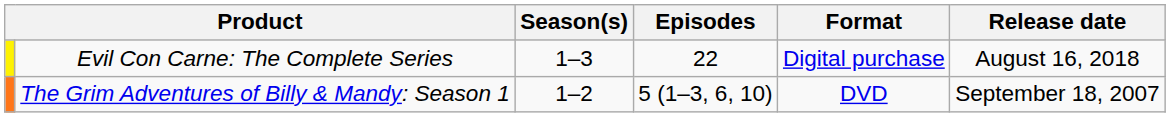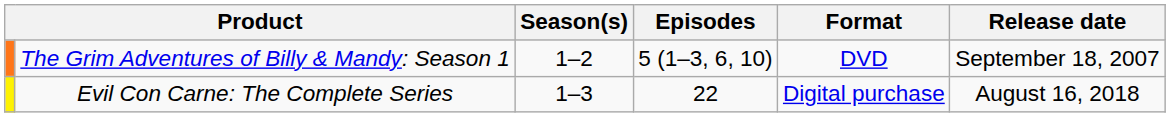rows swapped: The Grim Adventures of Billy & Mandy: Season 1 <-> Evil Con Carne: The Complete Series
